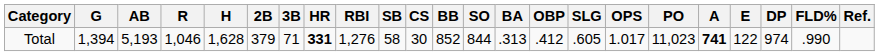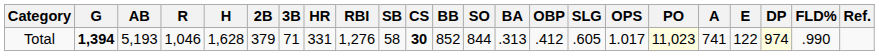row 2 | G: normal -> bold
row 2 | HR: bold -> normal
row 2 | CS: normal -> bold
row 2 | PO: no background -> lightyellow background
row 2 | A: bold -> normal
row 2 | DP: no background -> lightyellow background
